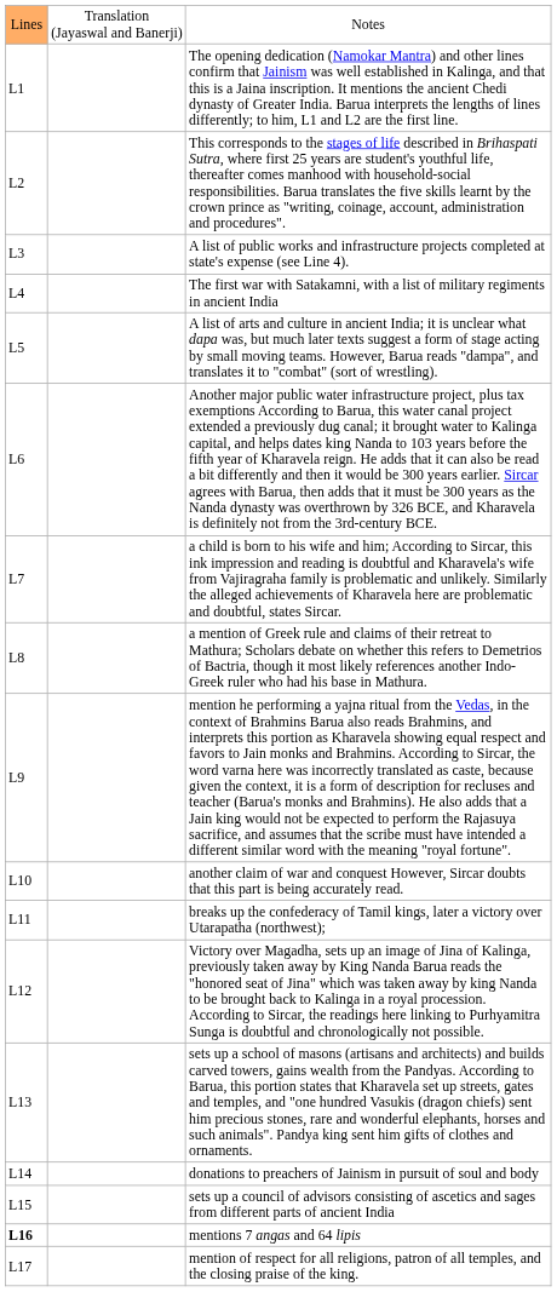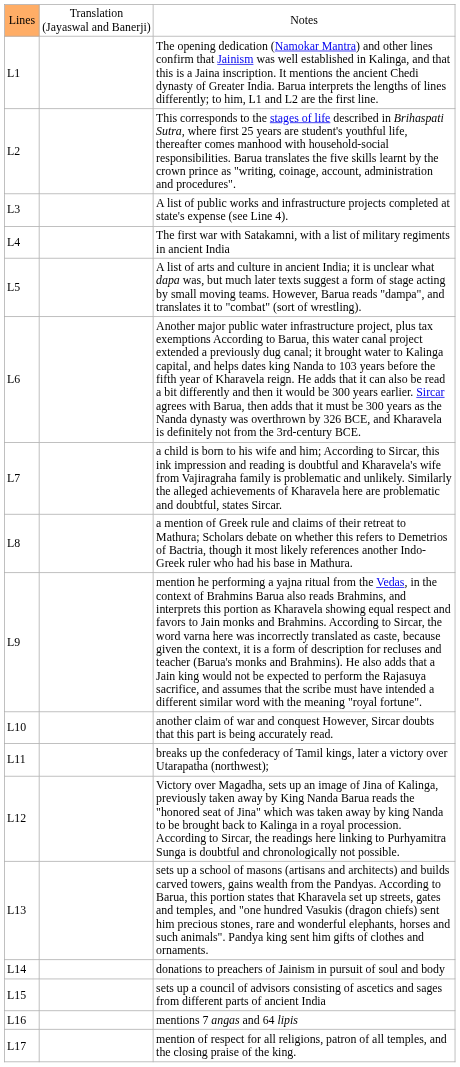mentions 7 angas and 64 lipis | column 1: bold -> normal
